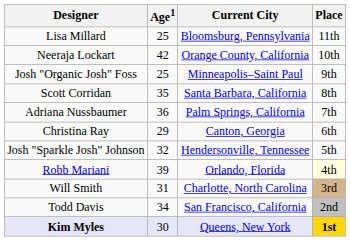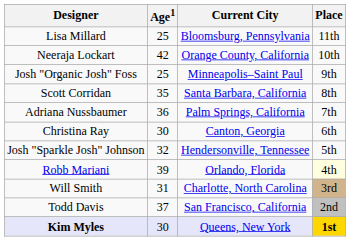Christina Ray | Age1: 29 -> 30
Todd Davis | Age1: 34 -> 37
